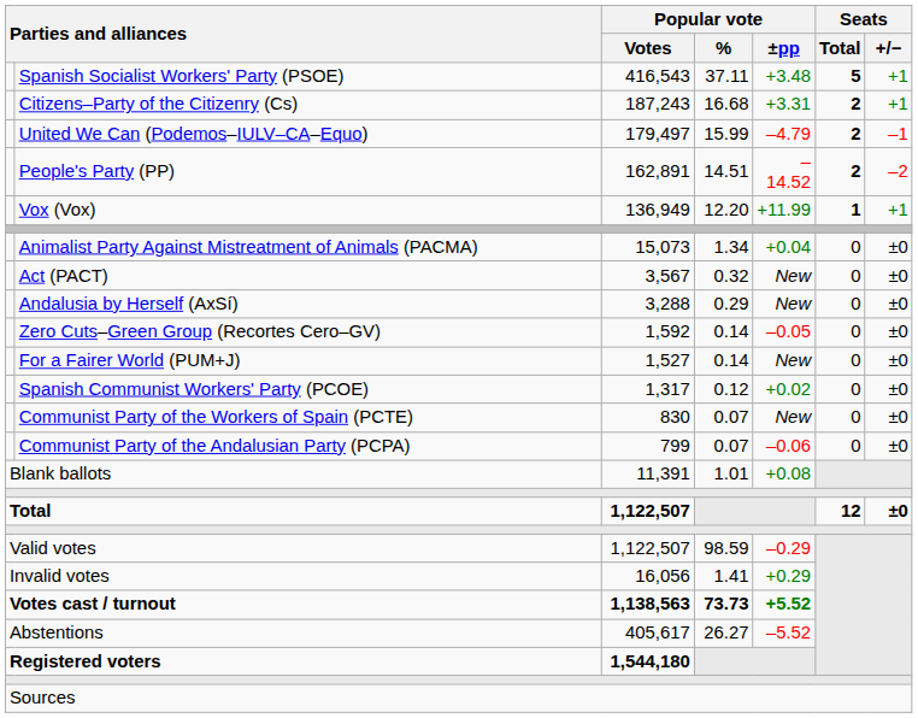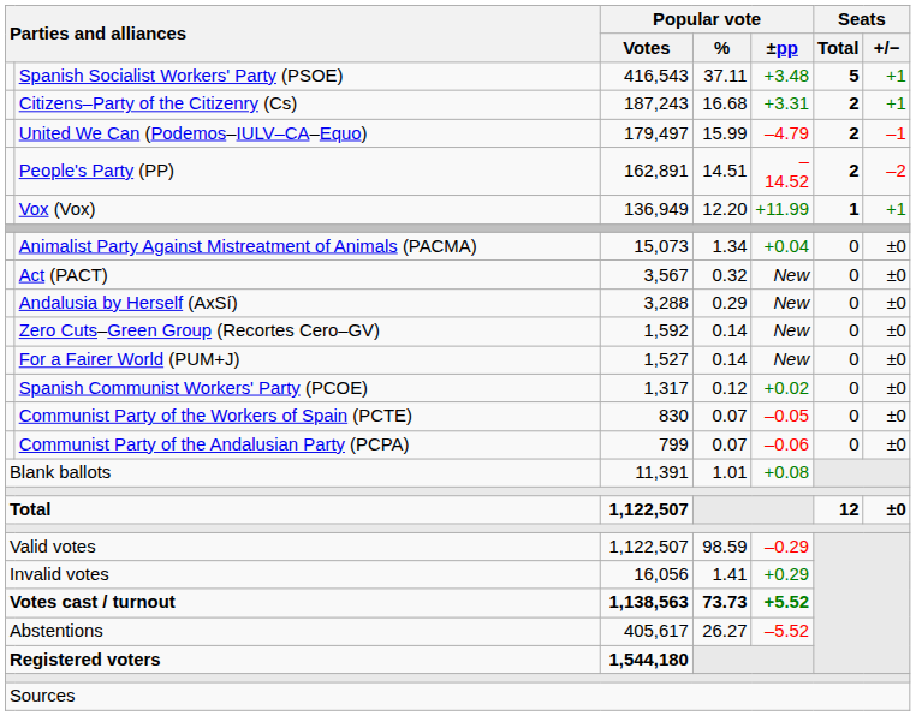Zero Cuts–Green Group (Recortes Cero–GV) | Popular vote / ±pp: –0.05 -> New
Communist Party of the Workers of Spain (PCTE) | Popular vote / ±pp: New -> –0.05
